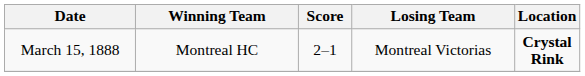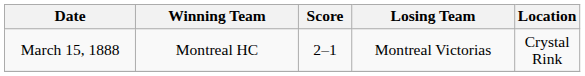March 15, 1888 | Location: bold -> normal
